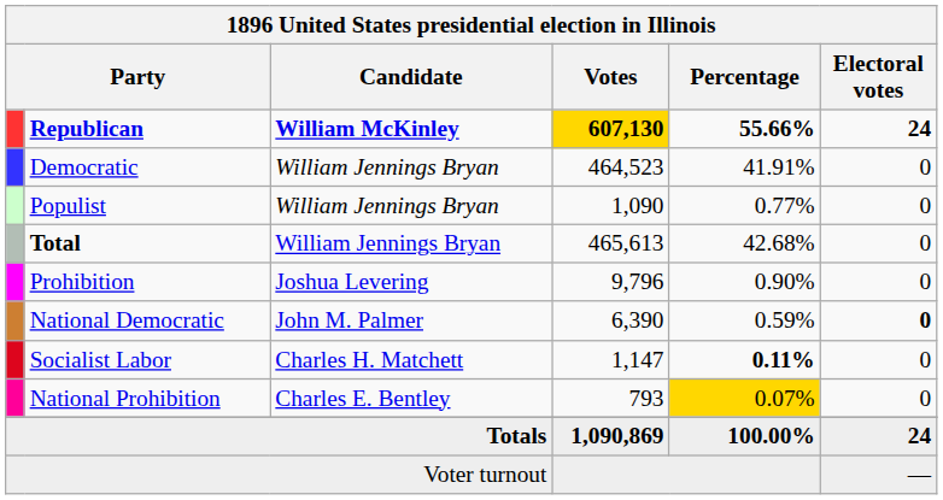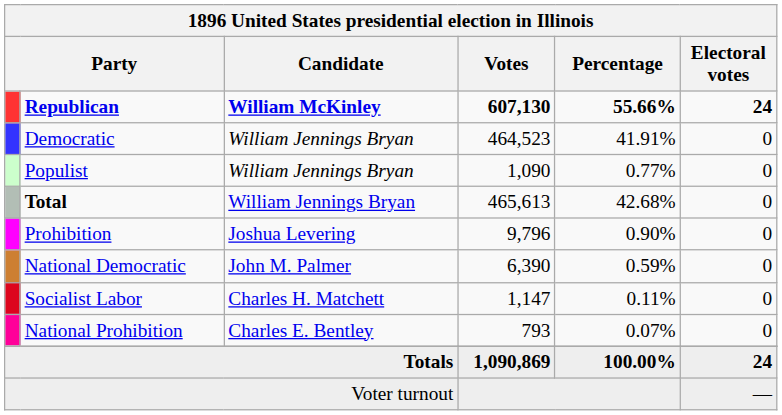Republican | Votes: gold background -> no background
National Democratic | Electoral votes: bold -> normal
Socialist Labor | Percentage: bold -> normal
National Prohibition | Percentage: gold background -> no background
